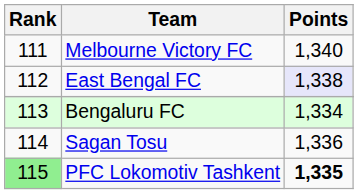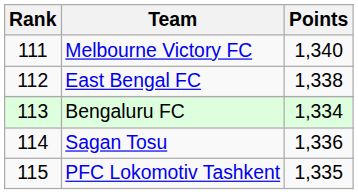East Bengal FC | Points: lavender background -> no background
PFC Lokomotiv Tashkent | Rank: lightgreen background -> no background
PFC Lokomotiv Tashkent | Points: bold -> normal
